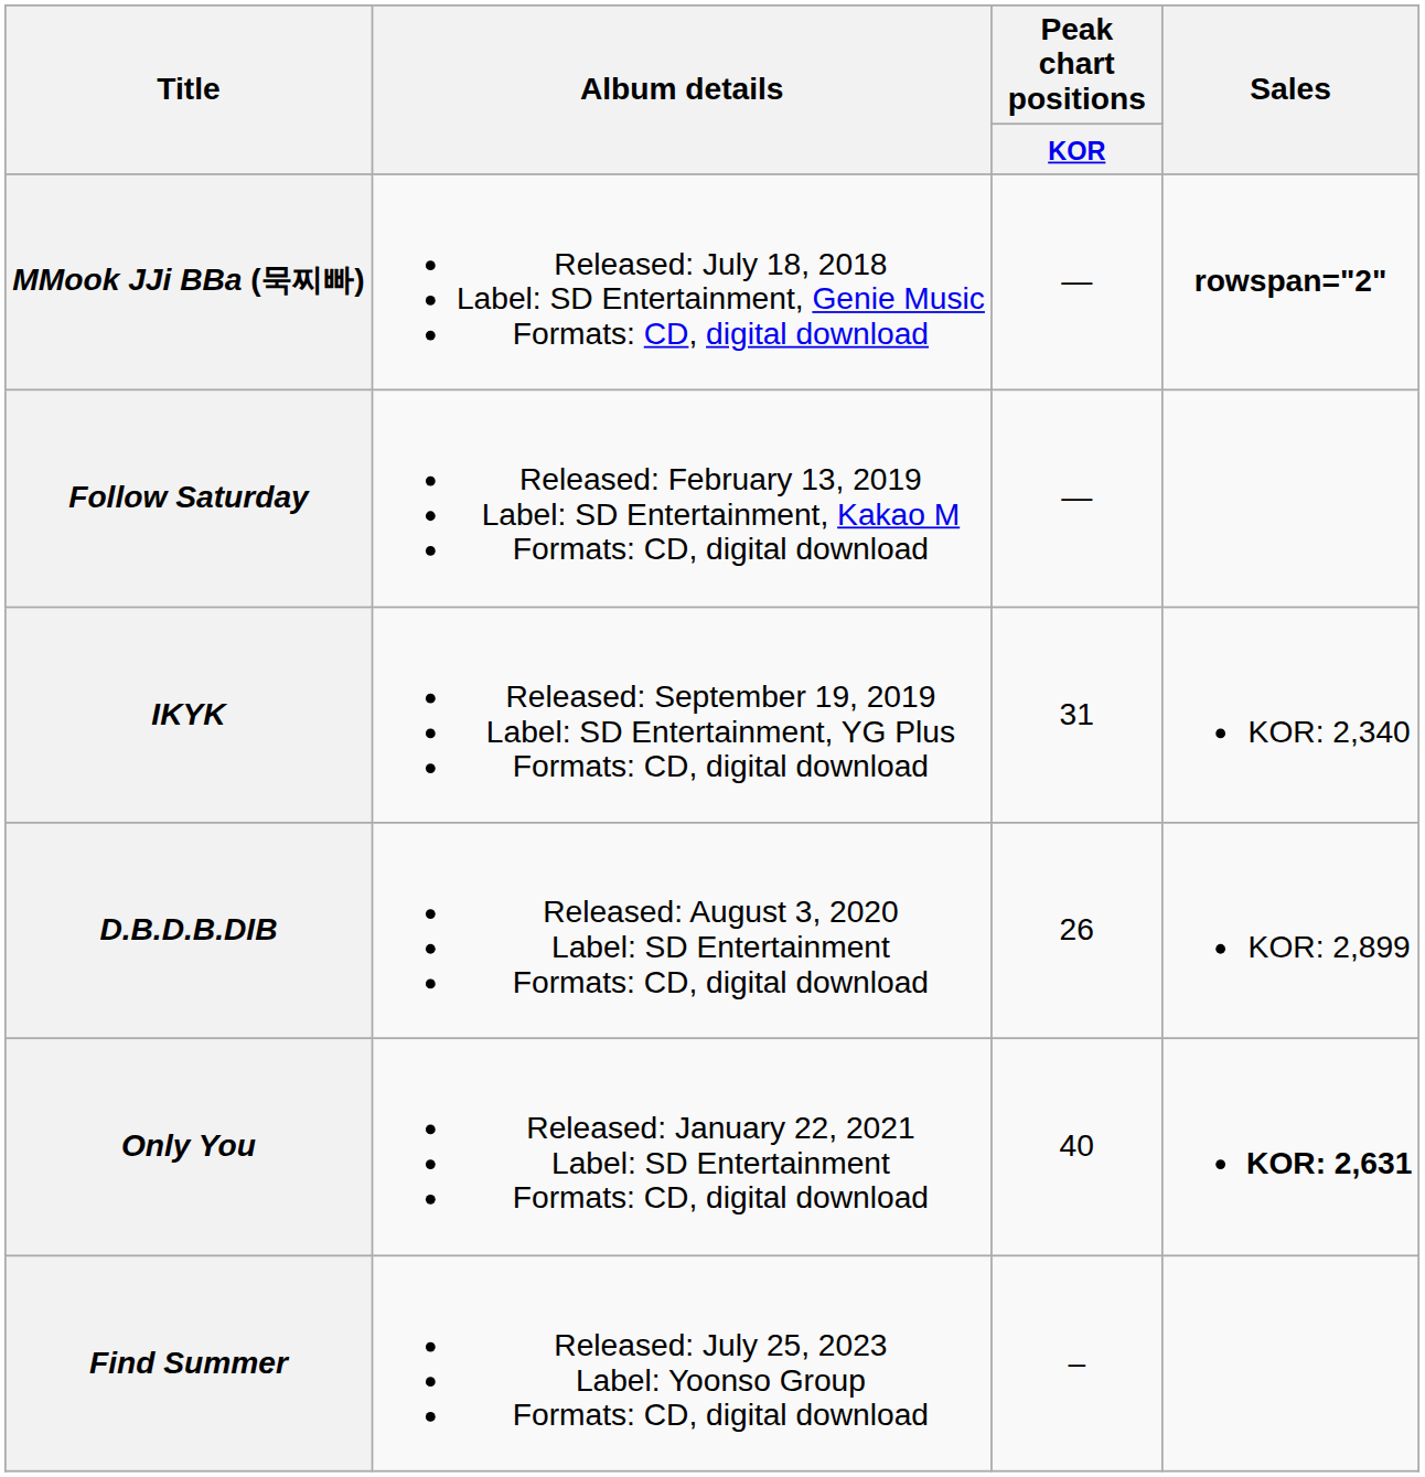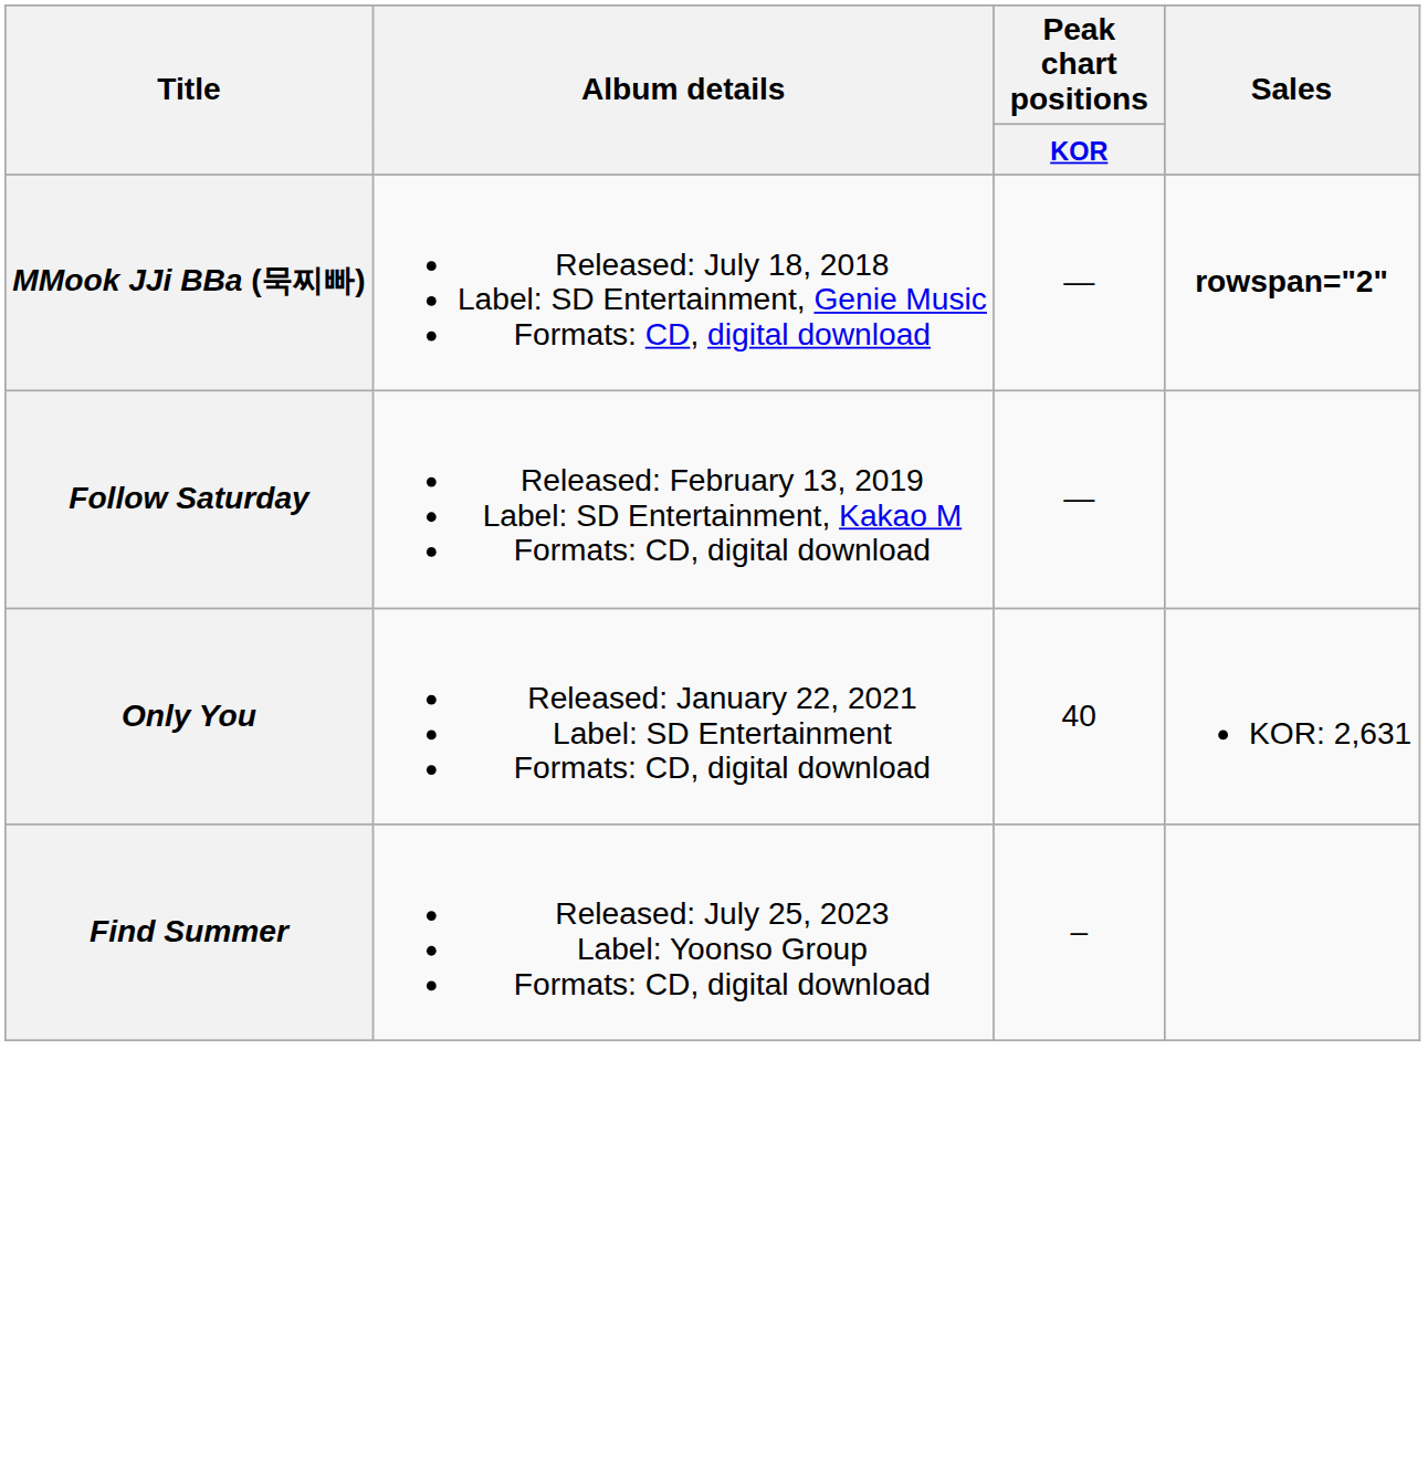- row: IKYK | Released: September 19, 2019 Label: SD Entertainment, YG Plus Formats: CD, digital download | 31 | KOR: 2,340
- row: D.B.D.B.DIB | Released: August 3, 2020 Label: SD Entertainment Formats: CD, digital download | 26 | KOR: 2,899
Only You | Sales: bold -> normal
